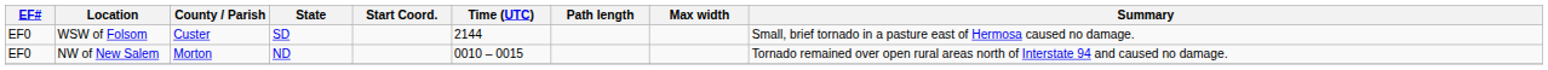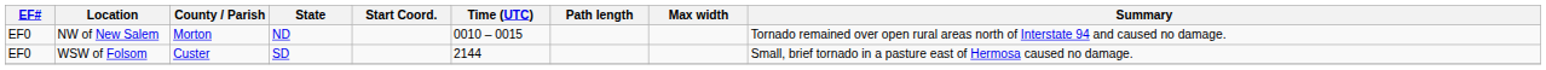rows swapped: WSW of Folsom <-> NW of New Salem
